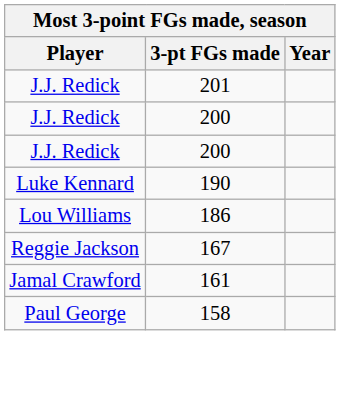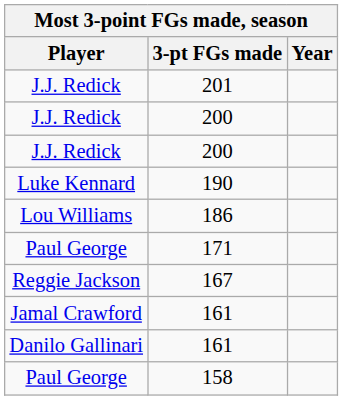+ row: Paul George | 171
+ row: Danilo Gallinari | 161
